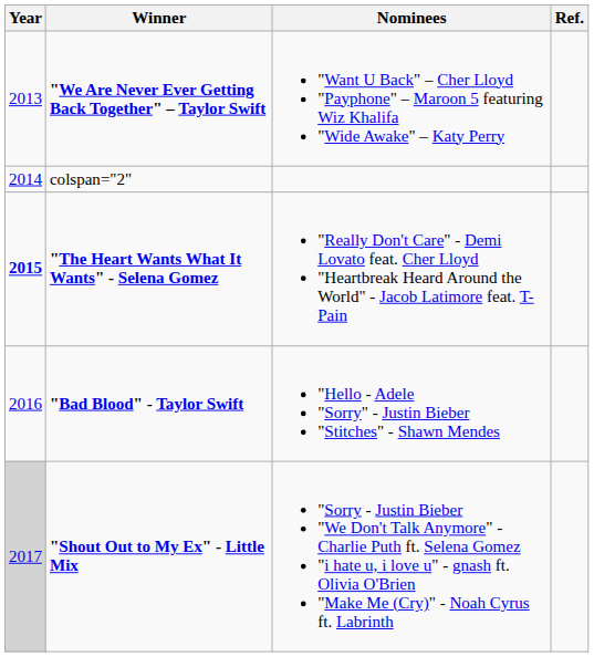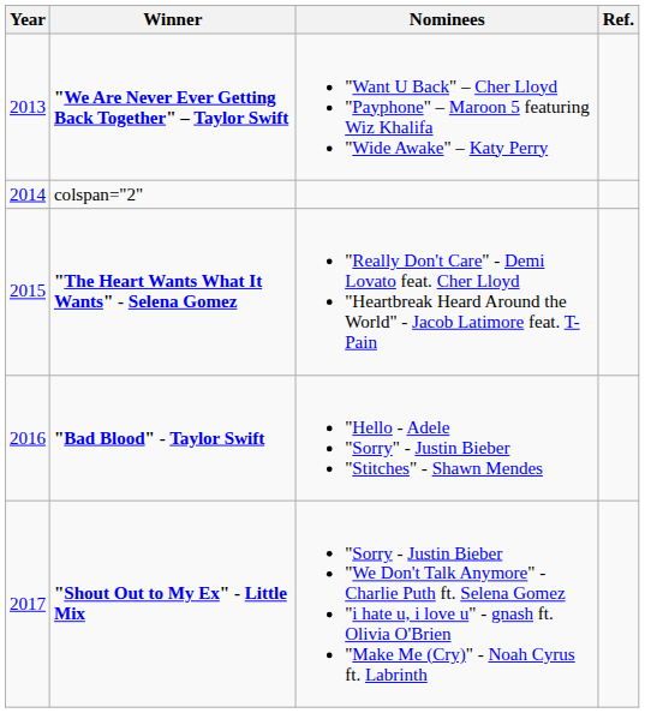"The Heart Wants What It Wants" - Selena Gomez | Year: bold -> normal
"Shout Out to My Ex" - Little Mix | Year: lightgrey background -> no background
